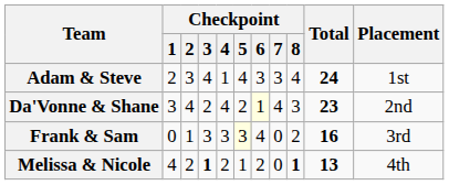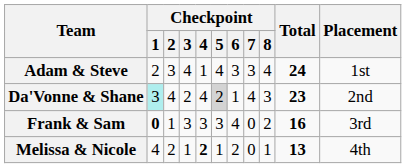Da'Vonne & Shane | Checkpoint / 1: no background -> paleturquoise background
Da'Vonne & Shane | Checkpoint / 5: no background -> lightgrey background
Da'Vonne & Shane | Checkpoint / 6: lightyellow background -> no background
Frank & Sam | Checkpoint / 1: normal -> bold
Frank & Sam | Checkpoint / 5: lightyellow background -> no background
Melissa & Nicole | Checkpoint / 3: bold -> normal
Melissa & Nicole | Checkpoint / 4: normal -> bold
Melissa & Nicole | Checkpoint / 8: bold -> normal
